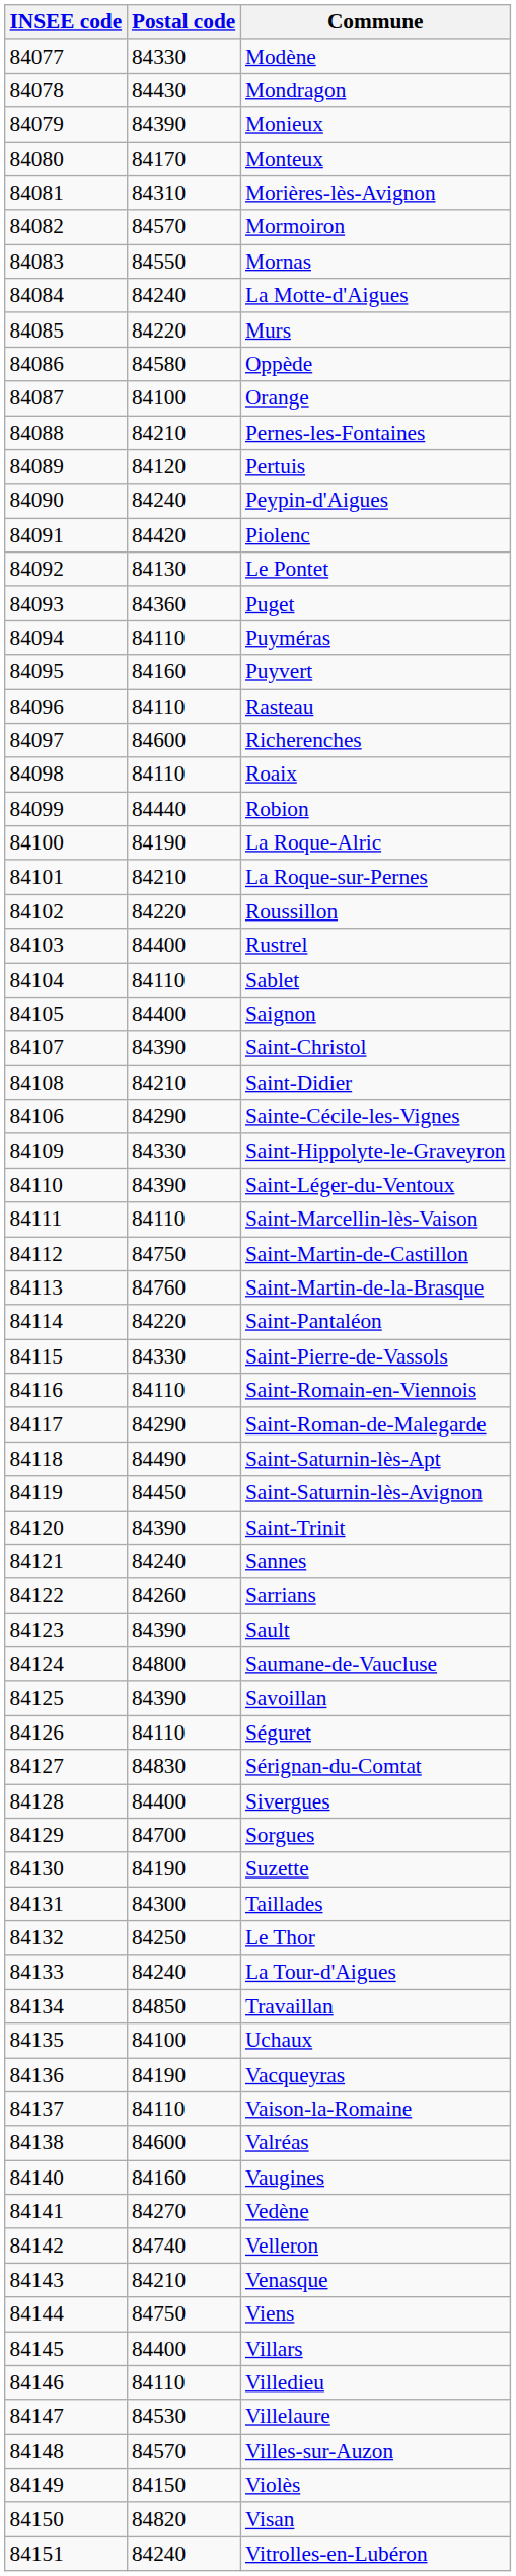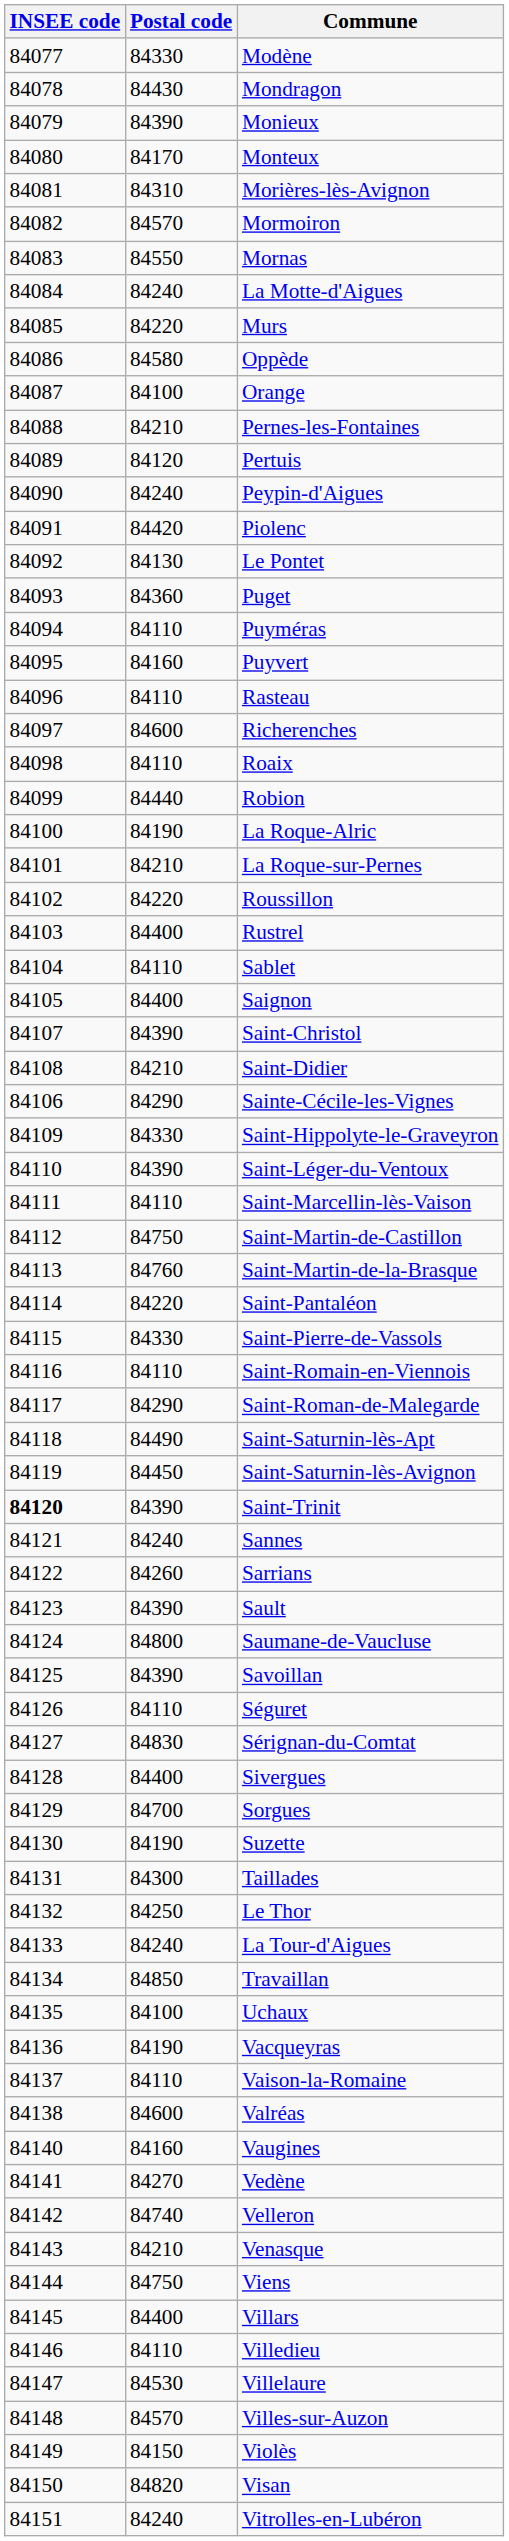Saint-Trinit | INSEE code: normal -> bold
